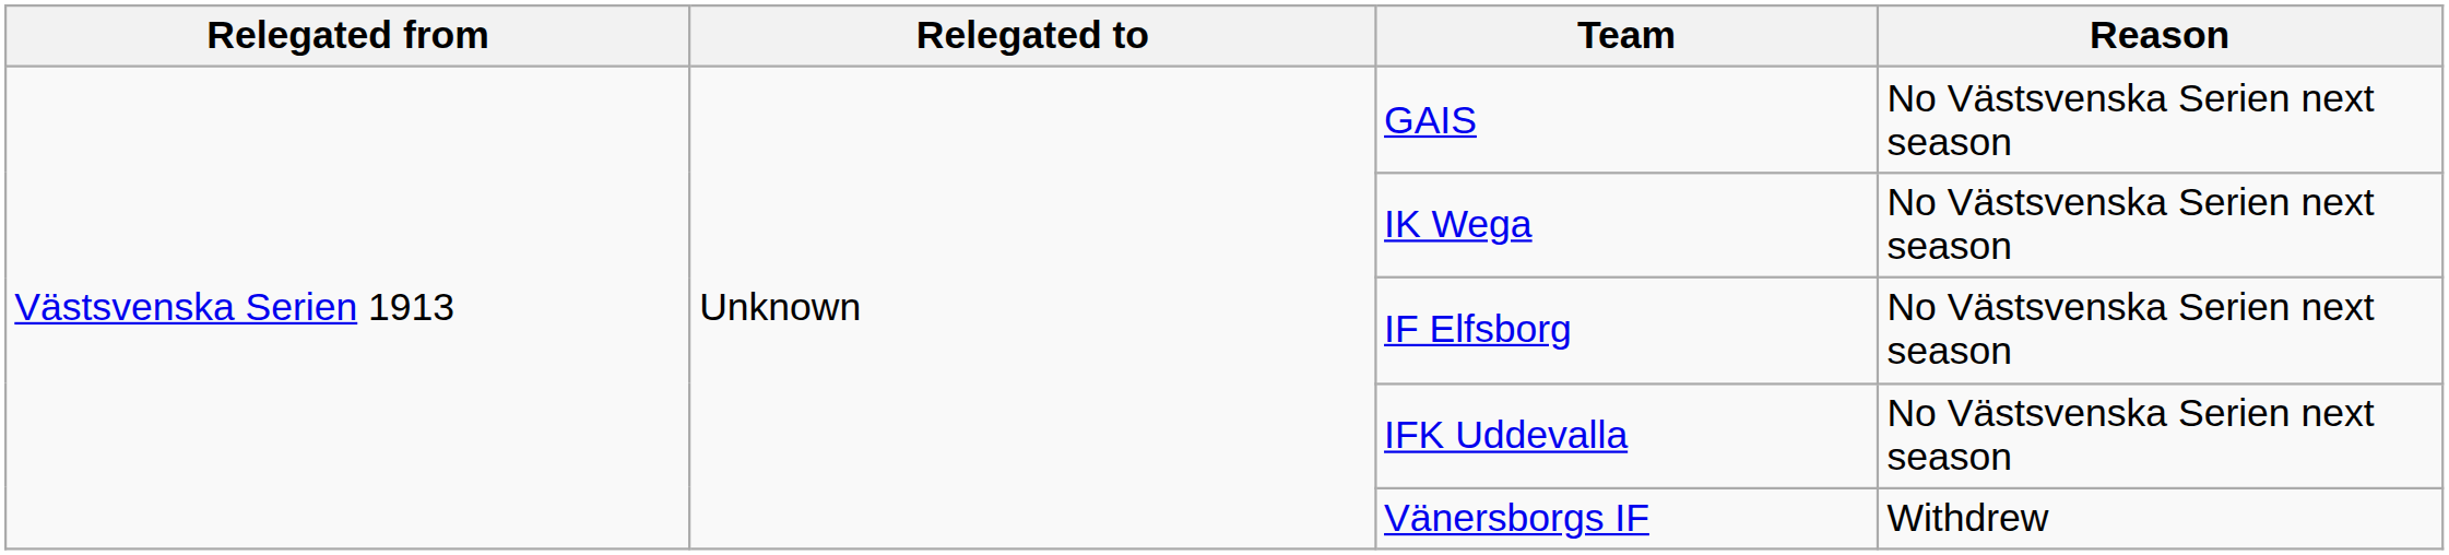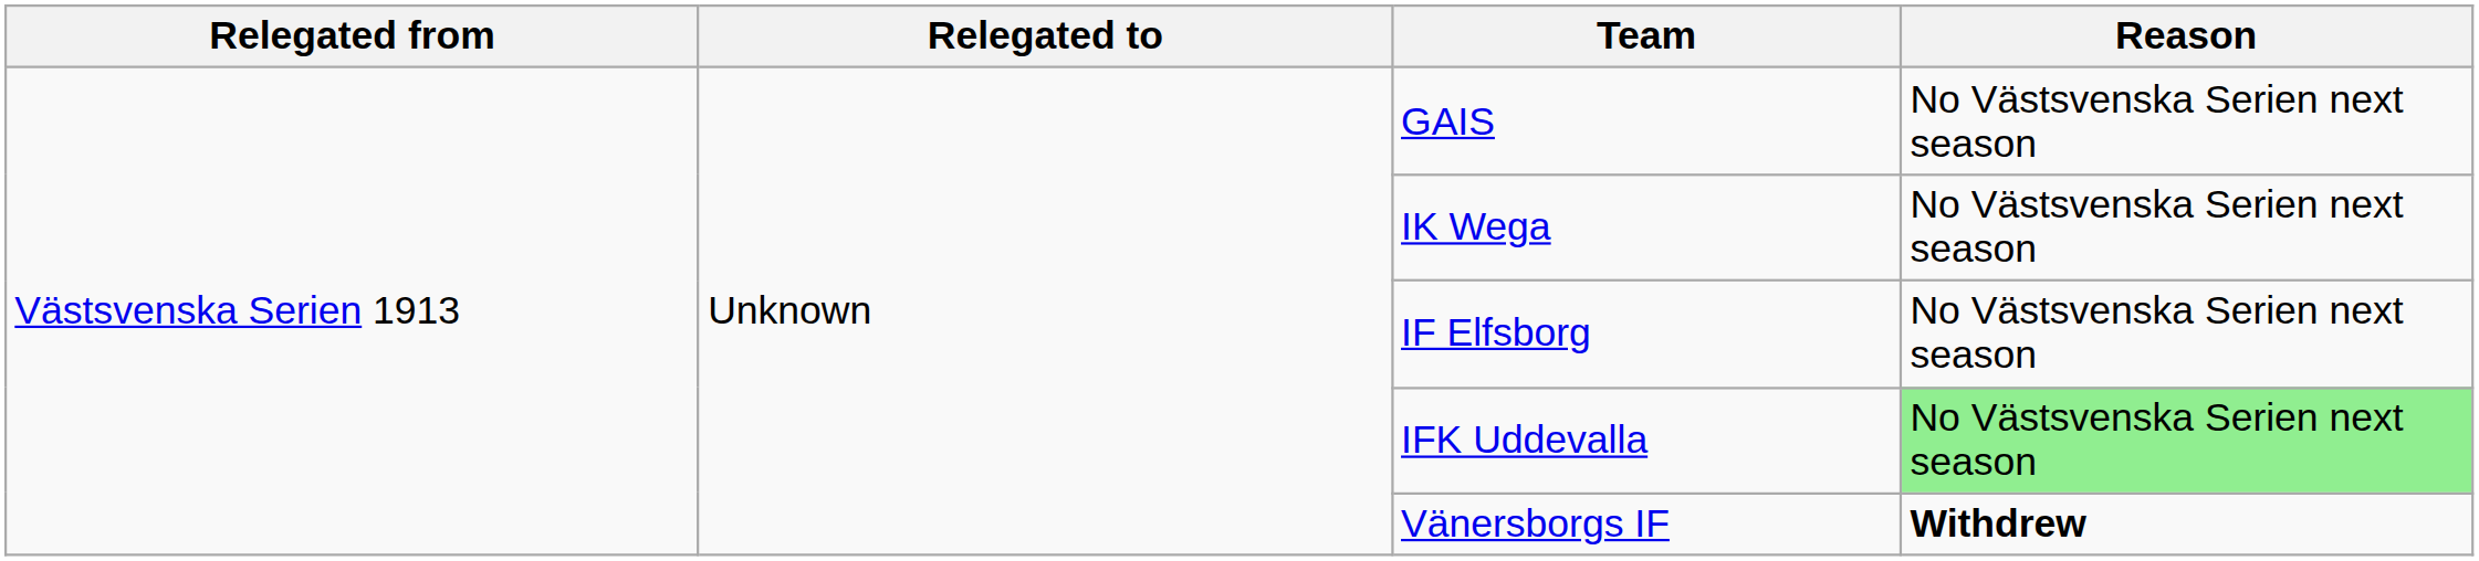IFK Uddevalla | Reason: no background -> lightgreen background
Vänersborgs IF | Reason: normal -> bold
